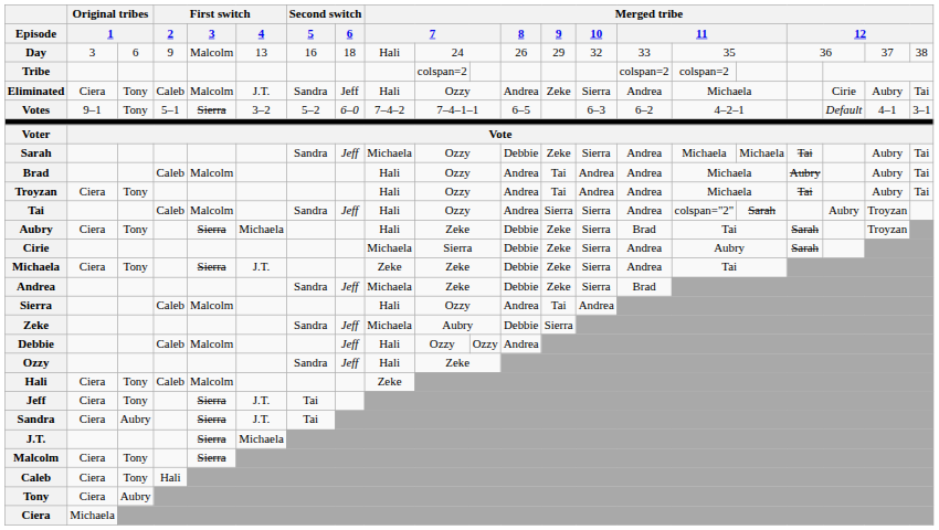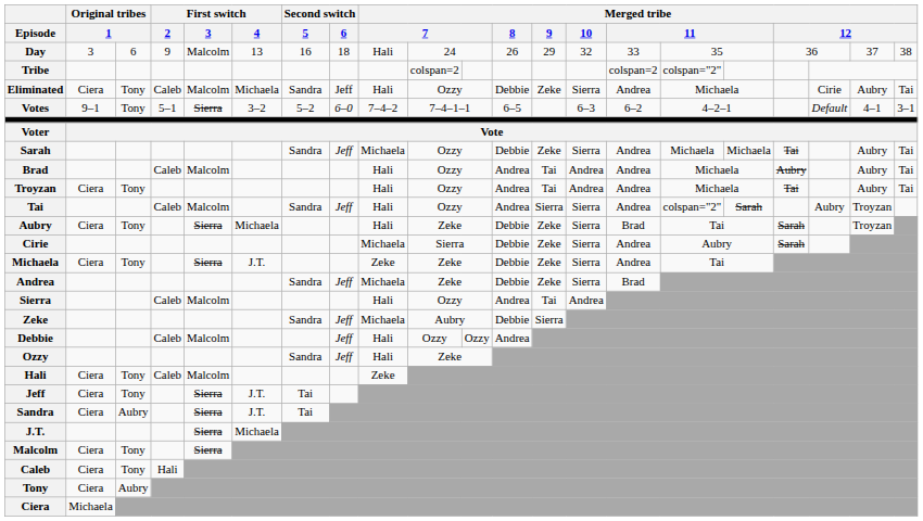Tribe | column 16: colspan=2 -> colspan="2"
Eliminated | First switch / 4: J.T. -> Michaela
Eliminated | Merged tribe / 8: Andrea -> Debbie
